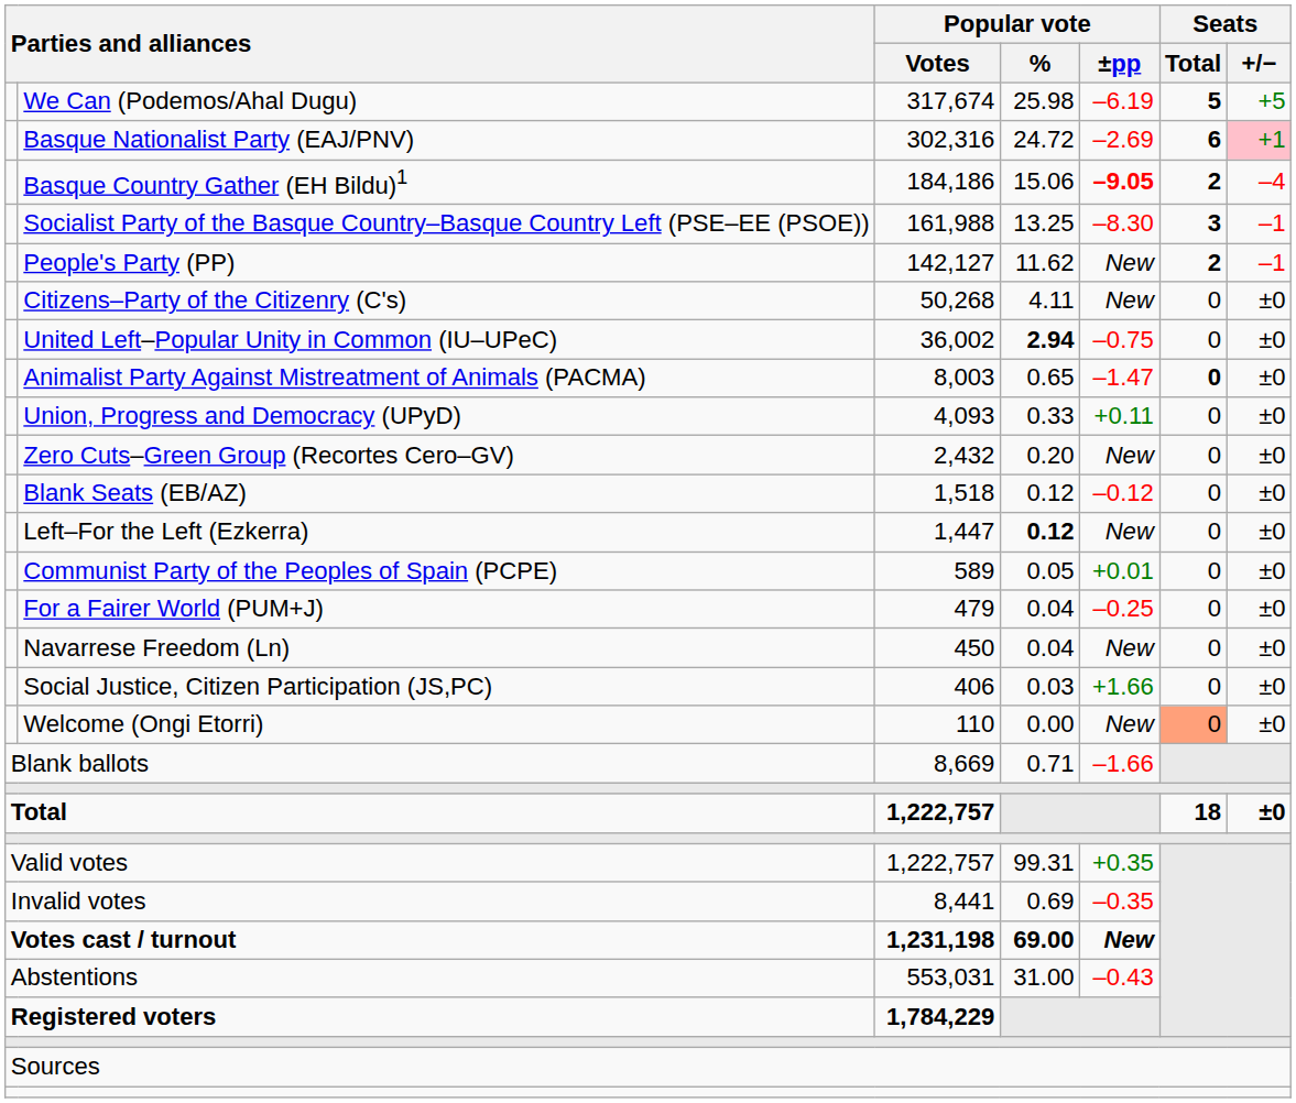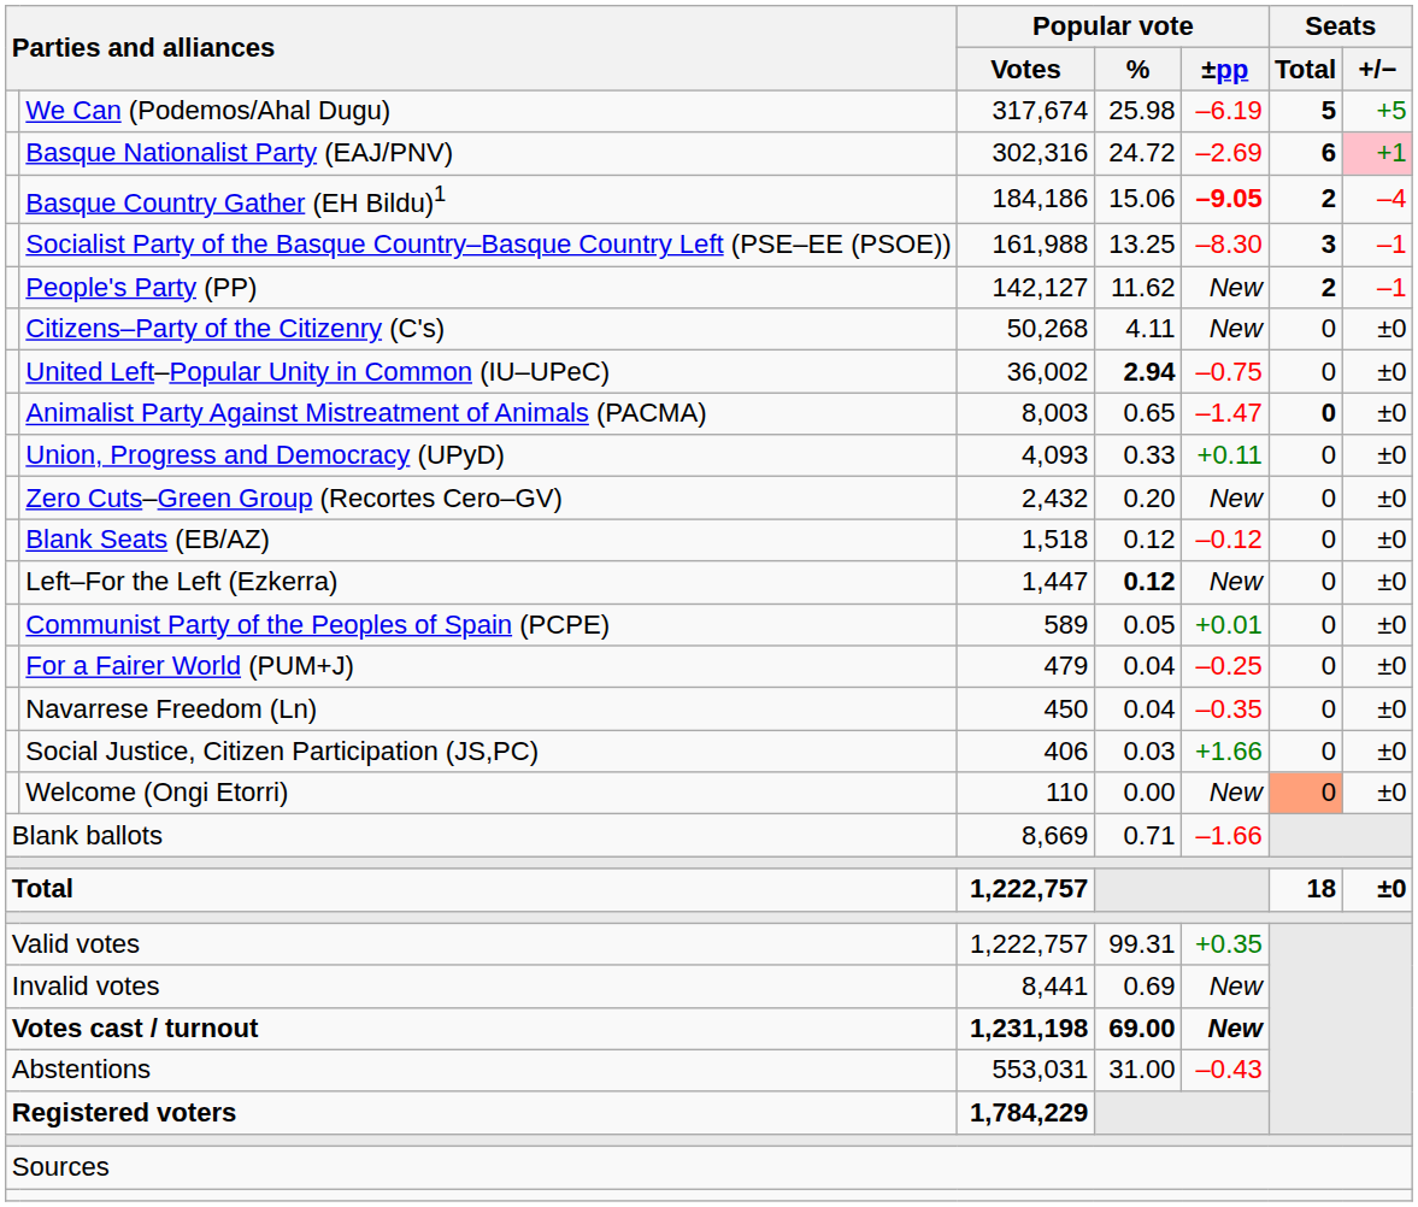Navarrese Freedom (Ln) | Popular vote / ±pp: New -> –0.35
Invalid votes | Popular vote / ±pp: –0.35 -> New
